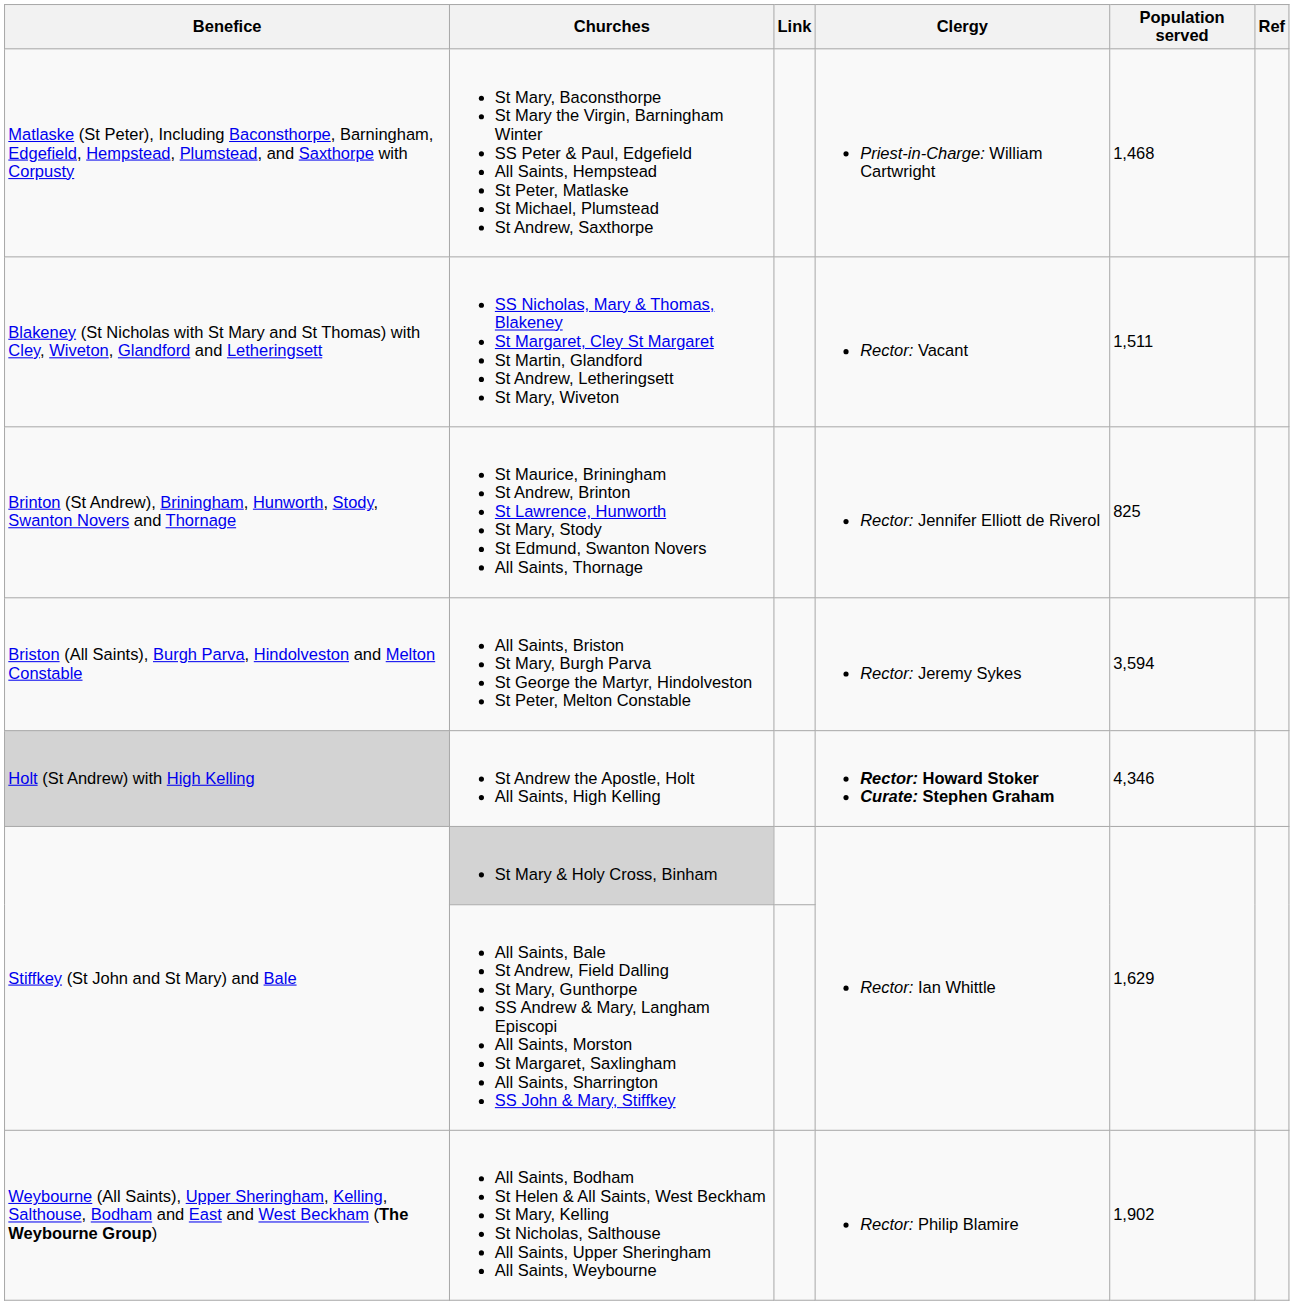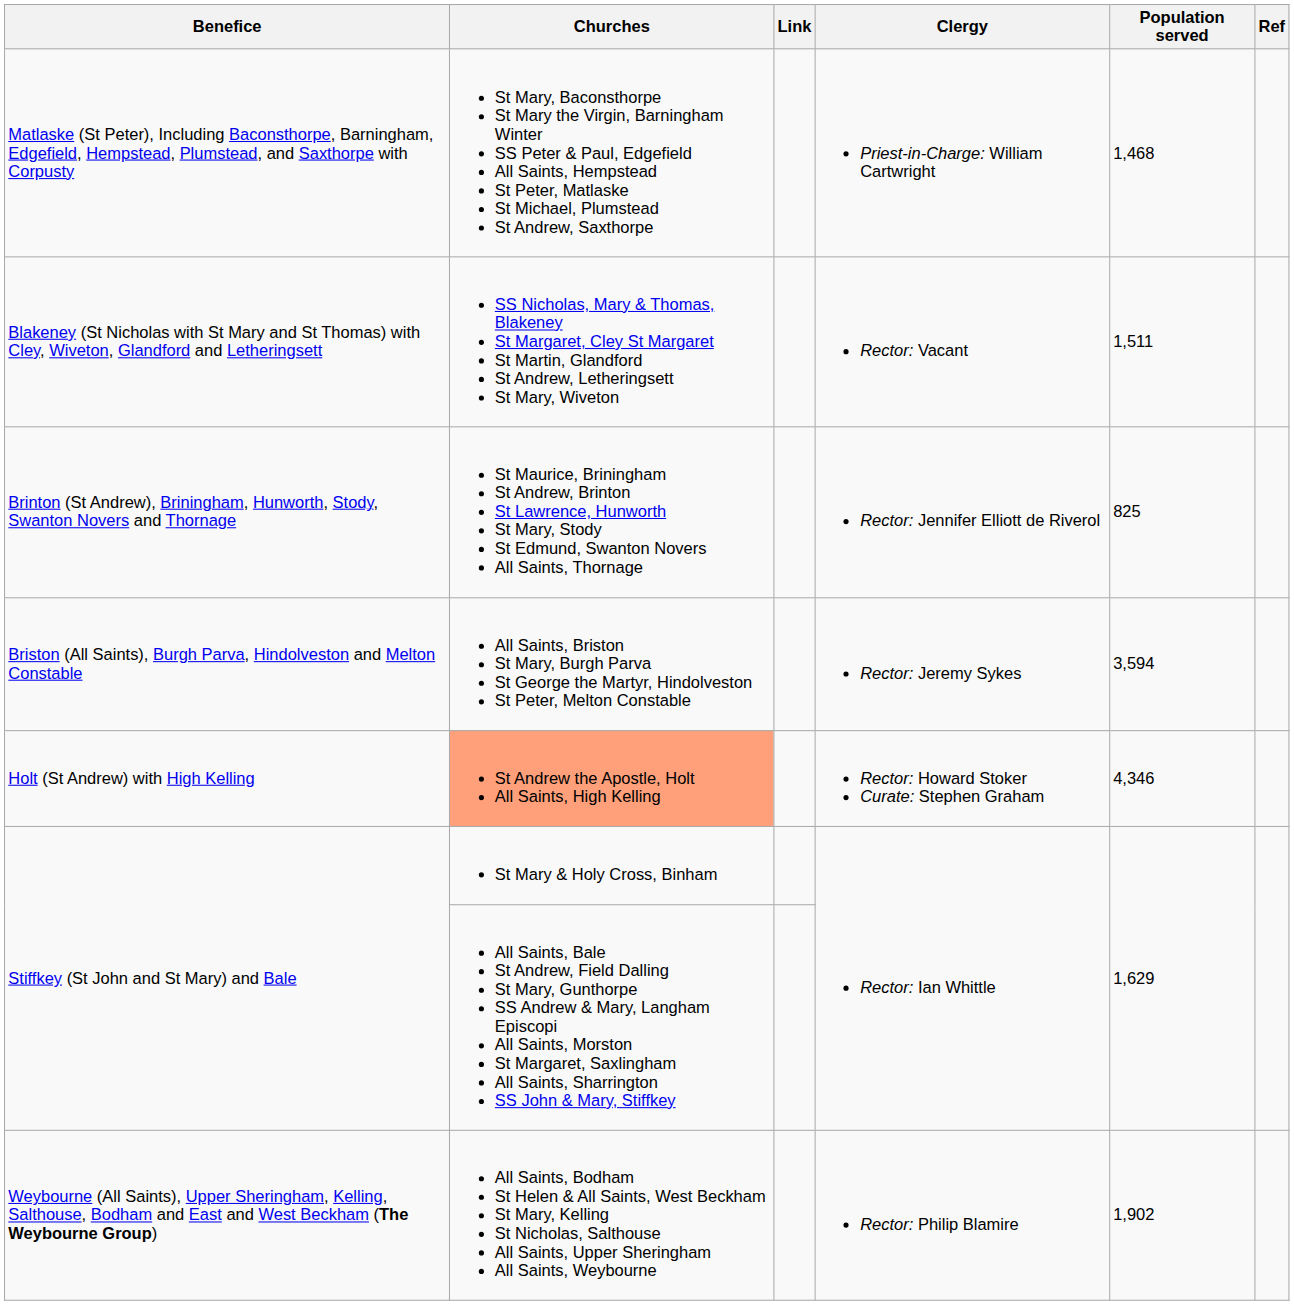St Andrew the Apostle, Holt All Saints, High Kelling | Benefice: lightgrey background -> no background
St Andrew the Apostle, Holt All Saints, High Kelling | Churches: no background -> lightsalmon background
St Andrew the Apostle, Holt All Saints, High Kelling | Clergy: bold -> normal
St Mary & Holy Cross, Binham | Churches: lightgrey background -> no background
